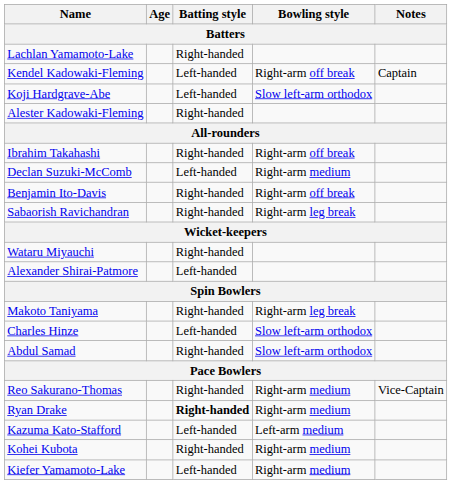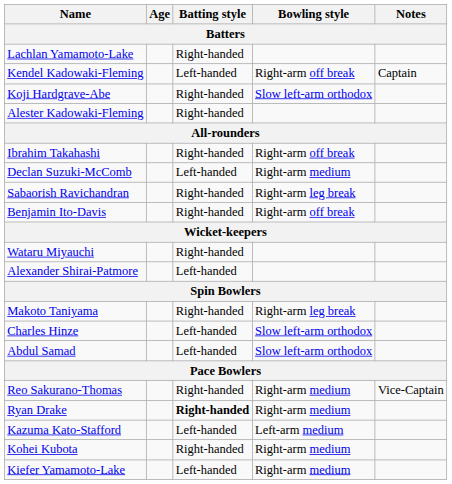Koji Hardgrave-Abe | Batting style: Left-handed -> Right-handed
rows swapped: Sabaorish Ravichandran <-> Benjamin Ito-Davis
Abdul Samad | Batting style: Right-handed -> Left-handed
